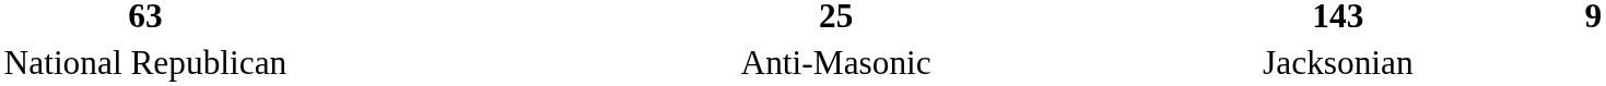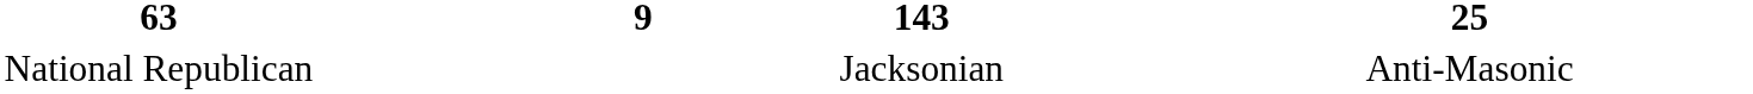columns swapped: 25 <-> 9
